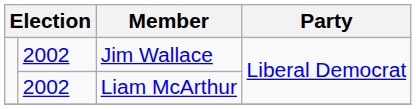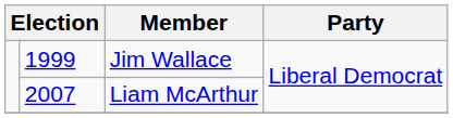Jim Wallace | column 2: 2002 -> 1999
Liam McArthur | column 2: 2002 -> 2007
